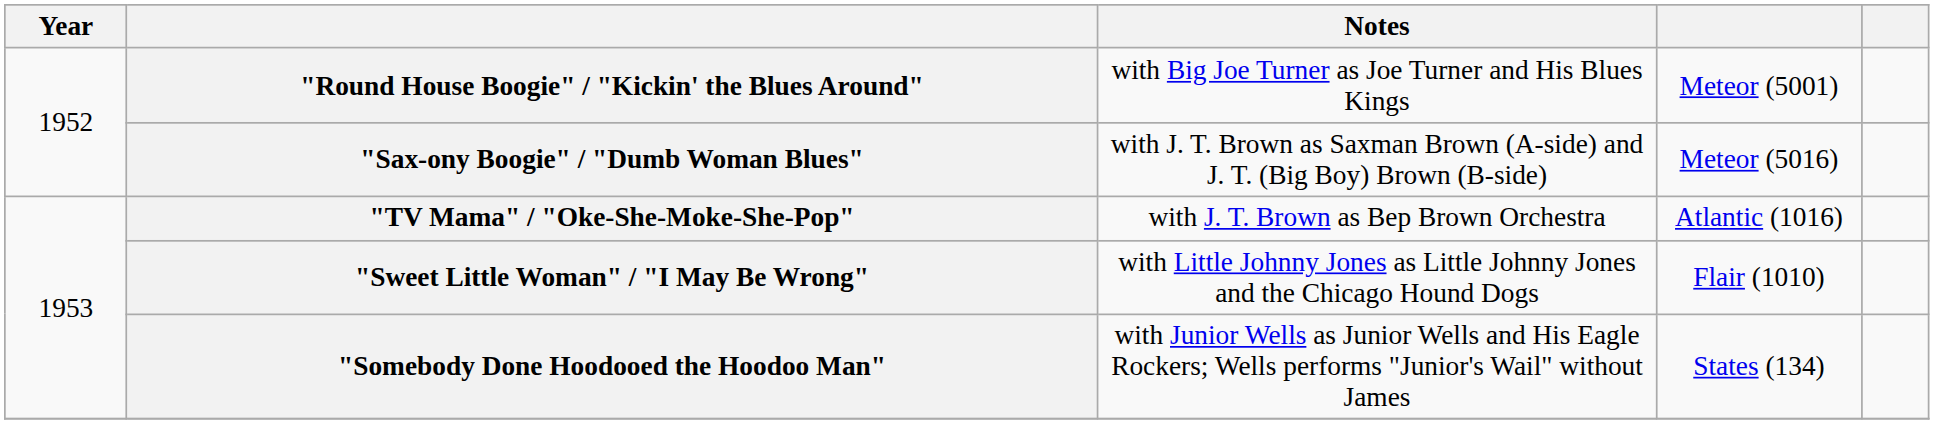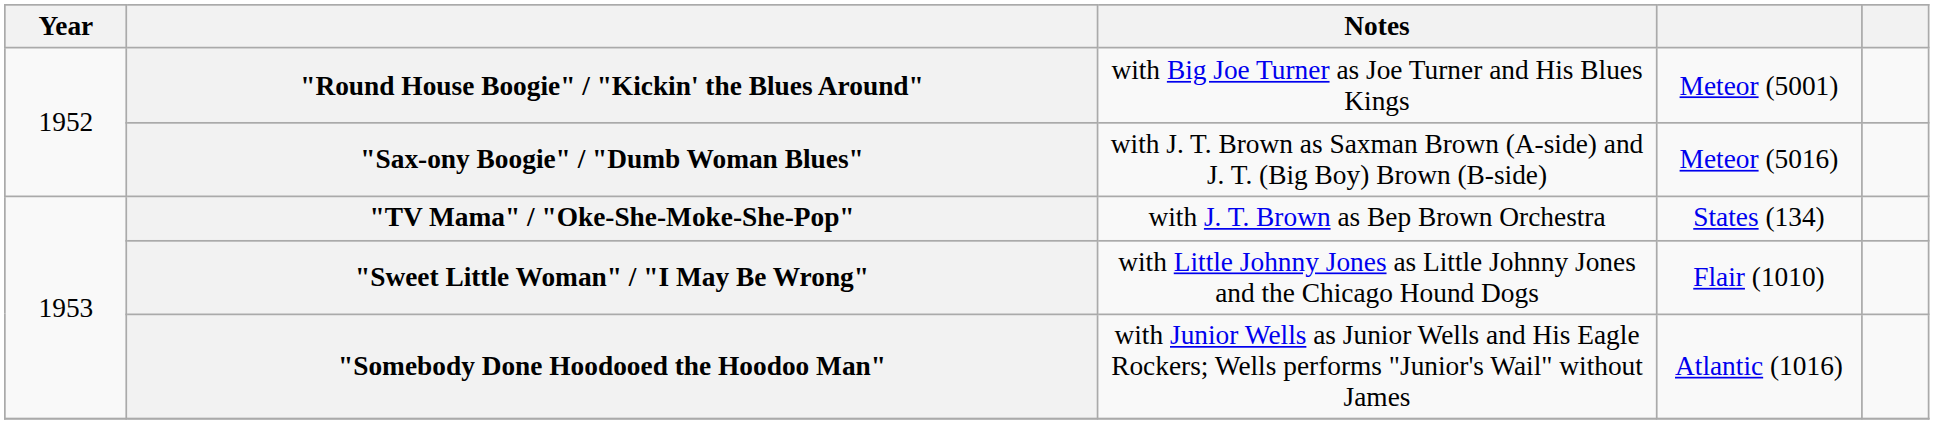"TV Mama" / "Oke-She-Moke-She-Pop" | column 4: Atlantic (1016) -> States (134)
"Somebody Done Hoodooed the Hoodoo Man" | column 4: States (134) -> Atlantic (1016)
